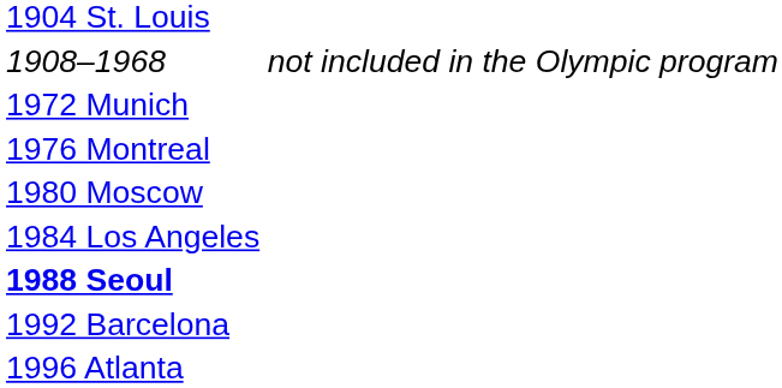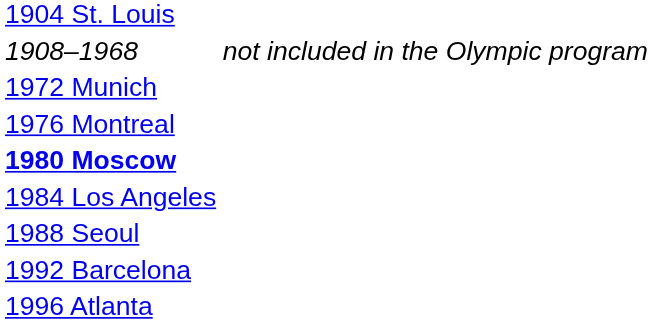1980 Moscow | column 1: normal -> bold
1988 Seoul | column 1: bold -> normal
